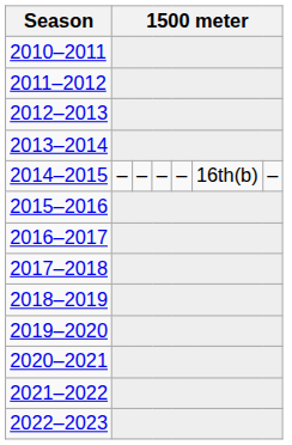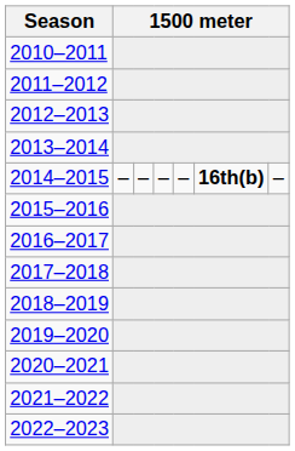2014–2015 | column 6: normal -> bold
